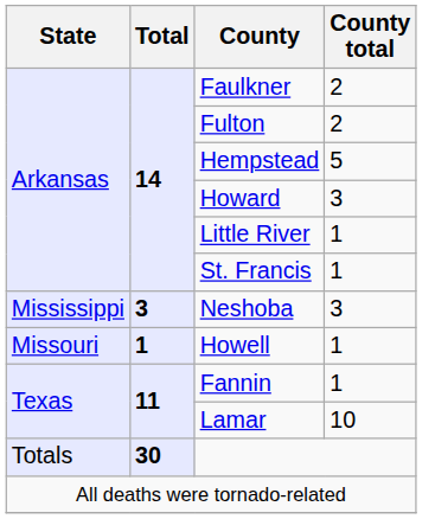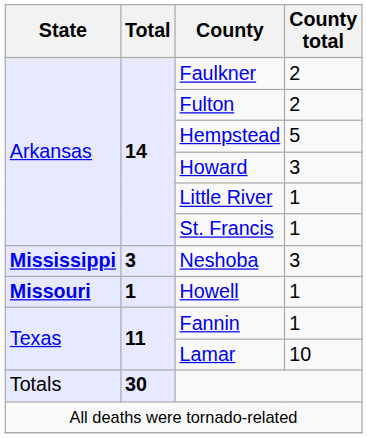Neshoba | State: normal -> bold
Howell | State: normal -> bold
